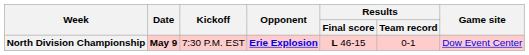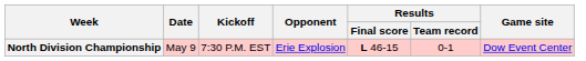North Division Championship | Date: bold -> normal
North Division Championship | Opponent: bold -> normal
